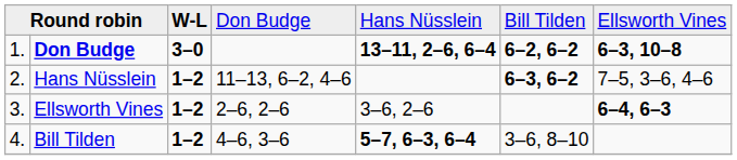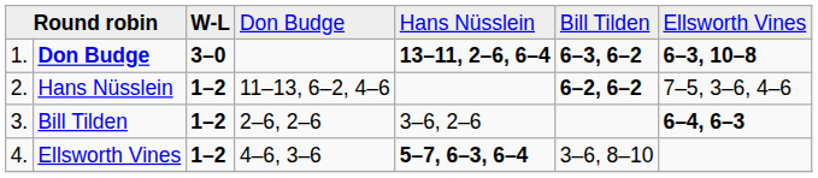row 2 | column 6: 6–2, 6–2 -> 6–3, 6–2
row 3 | column 6: 6–3, 6–2 -> 6–2, 6–2
row 4 | column 2: Ellsworth Vines -> Bill Tilden
row 5 | column 2: Bill Tilden -> Ellsworth Vines
